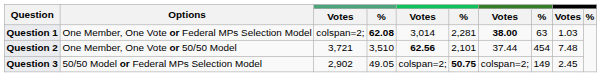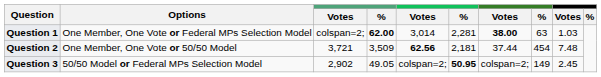Question 1 | column 4: 62.08 -> 62.00
Question 2 | column 4: 3,510 -> 3,509
Question 2 | column 6: 2,101 -> 2,181
Question 3 | column 6: 50.75 -> 50.95
